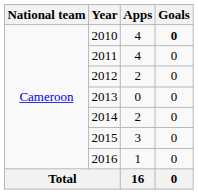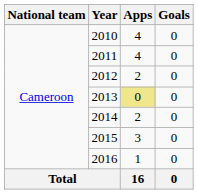2010 | Goals: bold -> normal
2013 | Apps: no background -> khaki background
